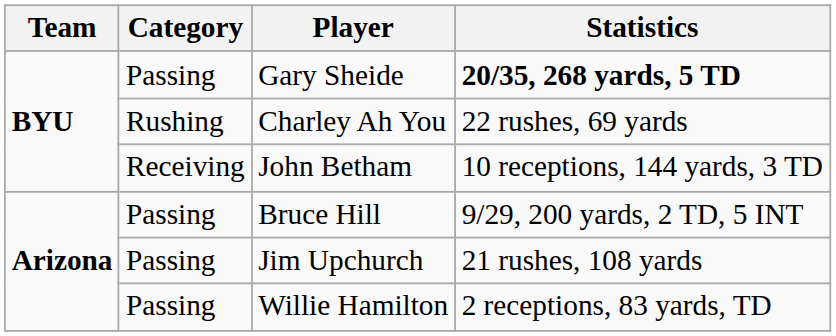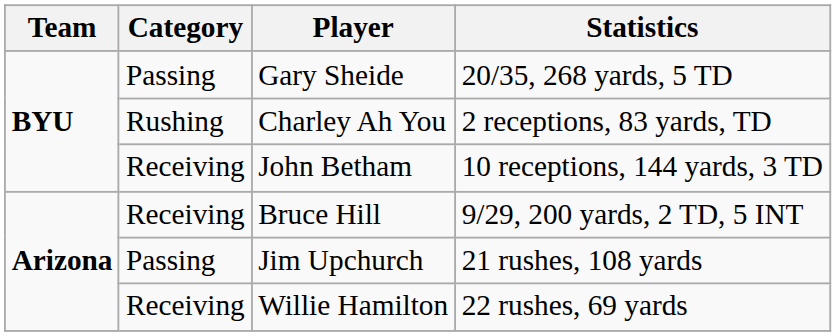Gary Sheide | Statistics: bold -> normal
Charley Ah You | Statistics: 22 rushes, 69 yards -> 2 receptions, 83 yards, TD
Bruce Hill | Category: Passing -> Receiving
Willie Hamilton | Category: Passing -> Receiving
Willie Hamilton | Statistics: 2 receptions, 83 yards, TD -> 22 rushes, 69 yards
